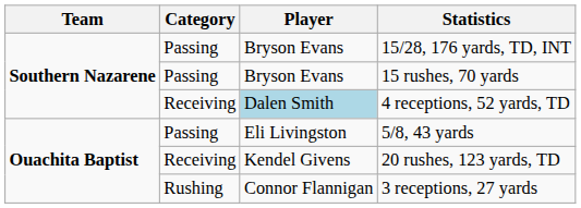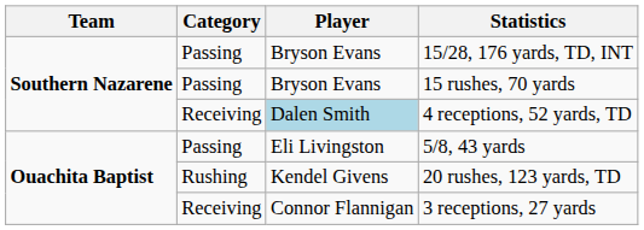20 rushes, 123 yards, TD | Category: Receiving -> Rushing
3 receptions, 27 yards | Category: Rushing -> Receiving
